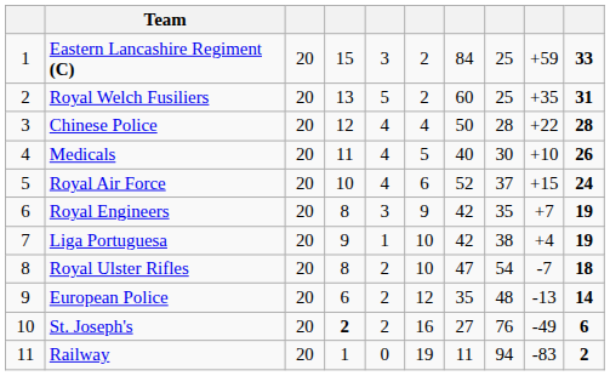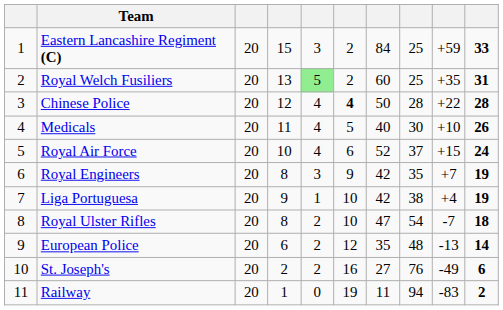Royal Welch Fusiliers | column 5: no background -> lightgreen background
Chinese Police | column 6: normal -> bold
St. Joseph's | column 4: bold -> normal
